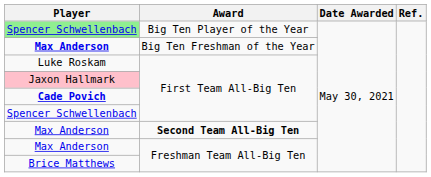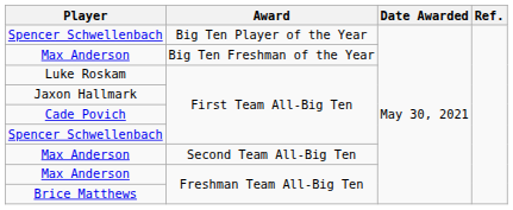Spencer Schwellenbach / Big Ten Player of the Year | Player: lightgreen background -> no background
Max Anderson / Big Ten Freshman of the Year | Player: bold -> normal
Jaxon Hallmark | Player: pink background -> no background
Cade Povich | Player: bold -> normal
Max Anderson / Second Team All-Big Ten | Award: bold -> normal
